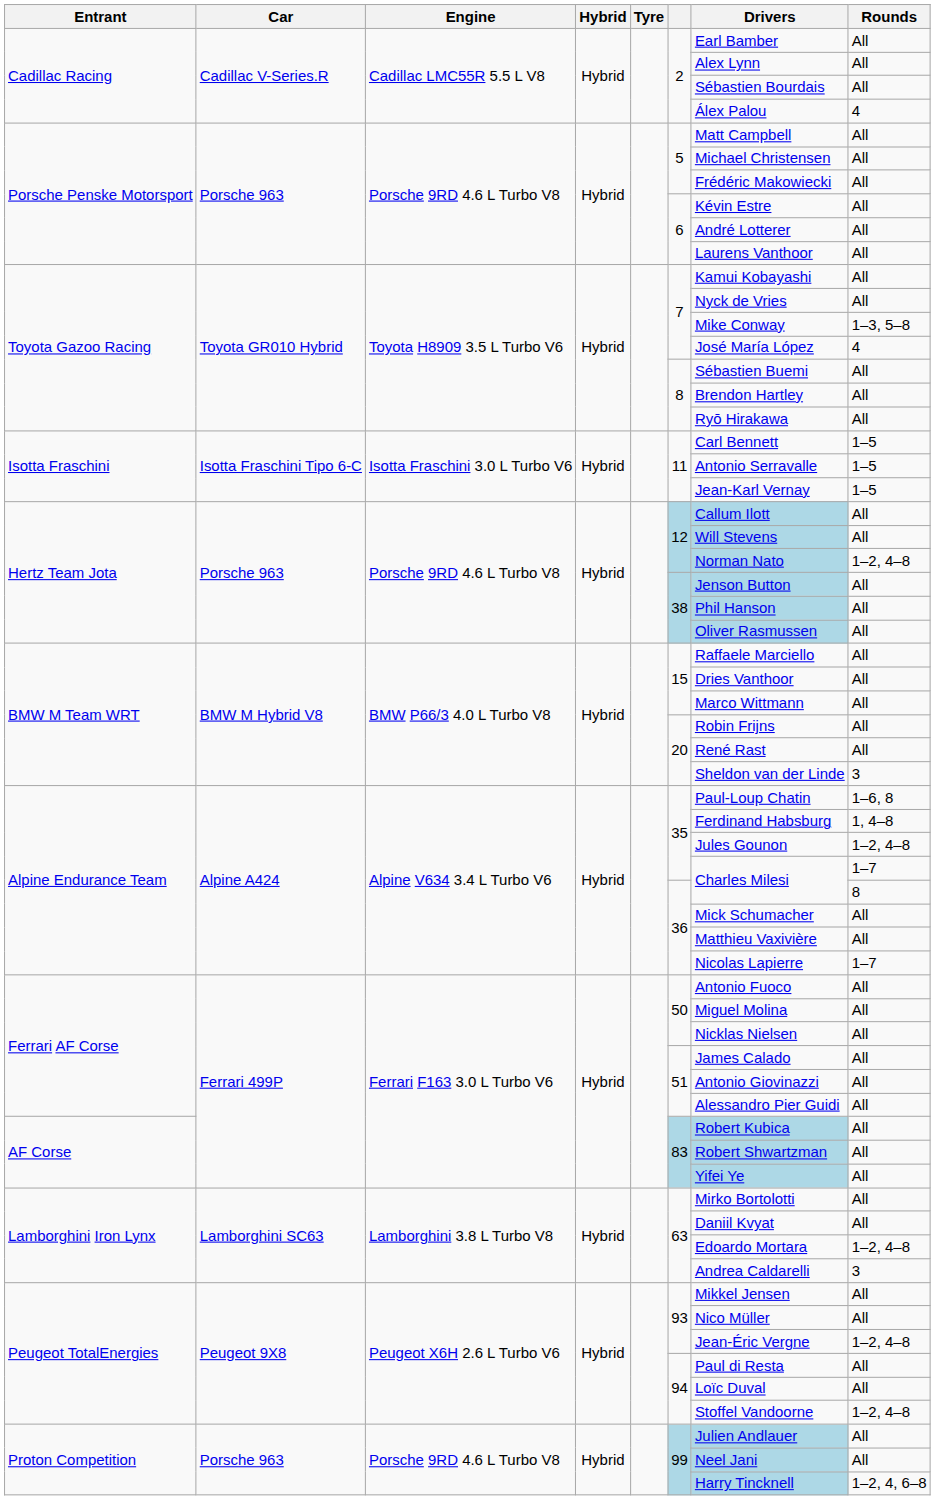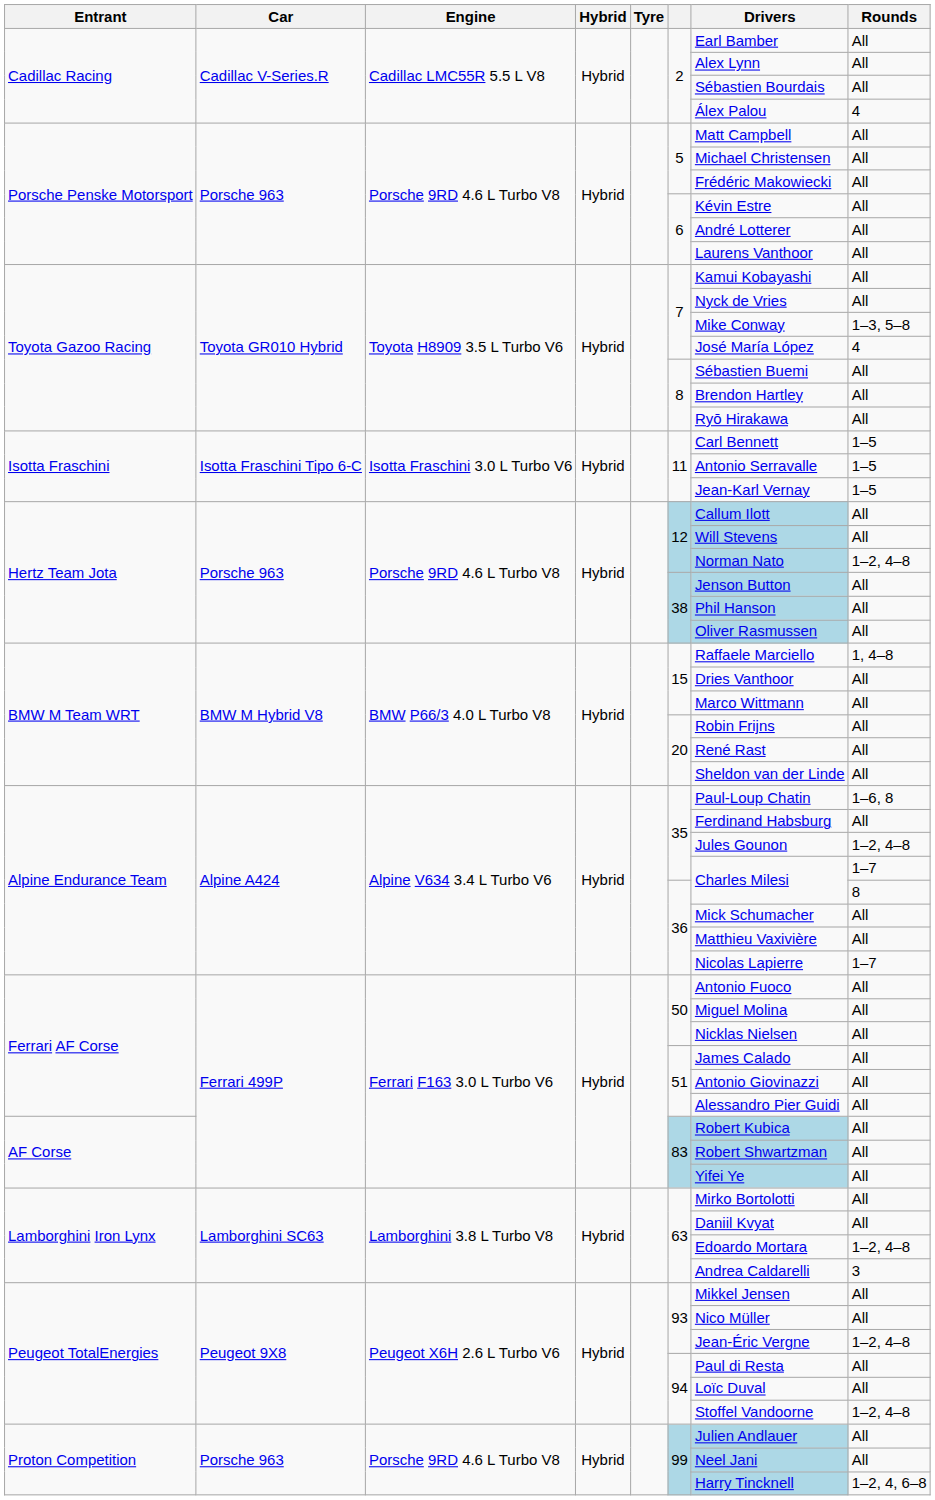row 28 | Rounds: All -> 1, 4–8
row 33 | Rounds: 3 -> All
row 35 | Rounds: 1, 4–8 -> All
